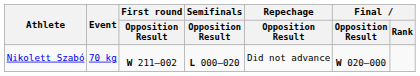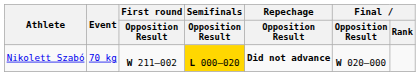Nikolett Szabó | Semifinals / Opposition Result: no background -> gold background
Nikolett Szabó | Repechage / Opposition Result: normal -> bold
